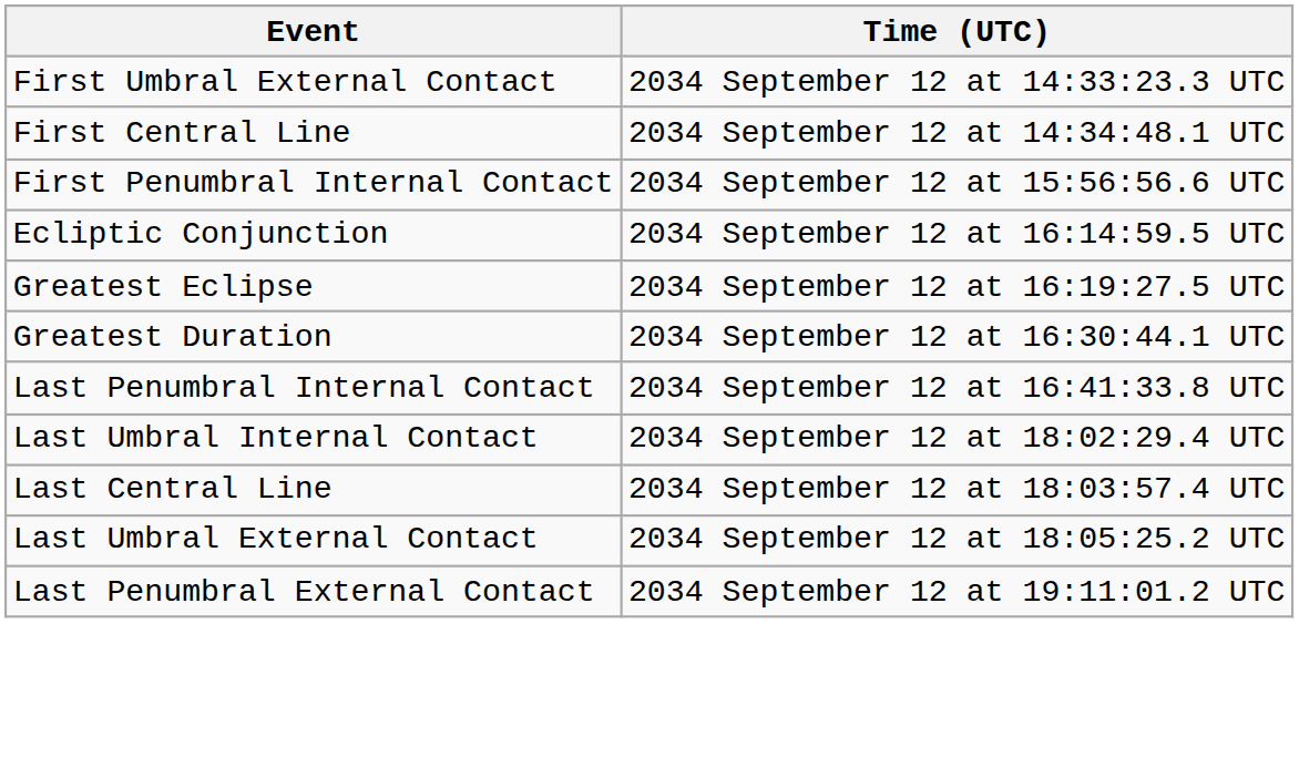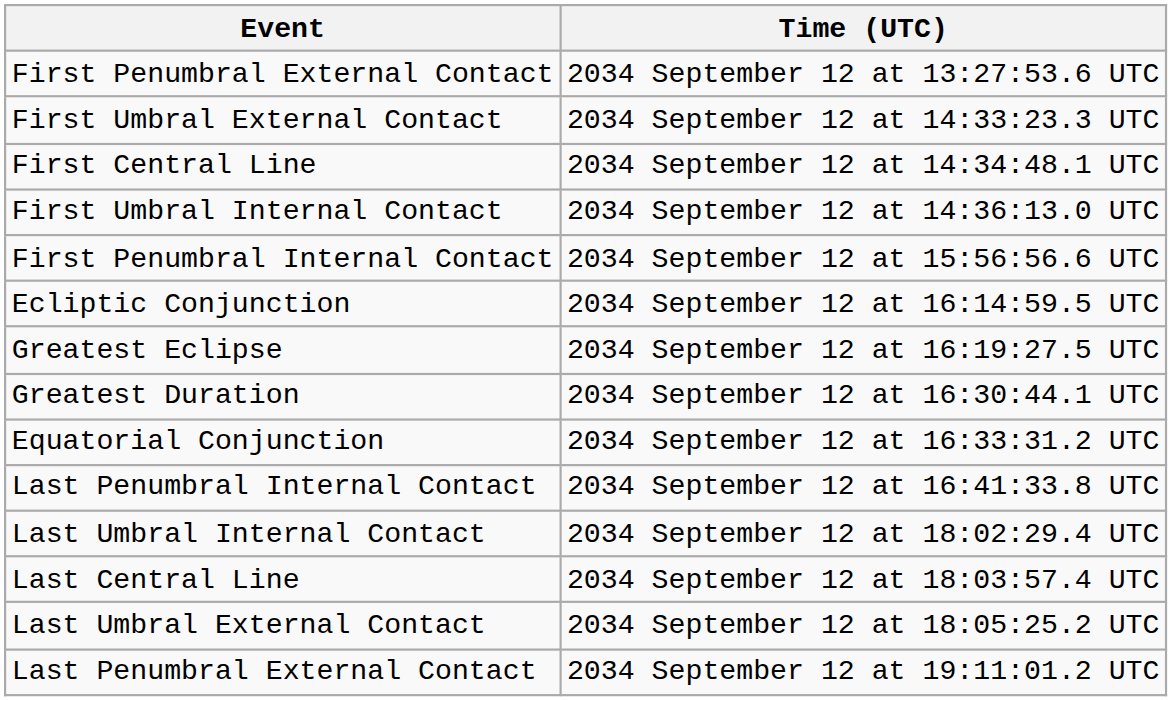+ row: First Penumbral External Contact | 2034 September 12 at 13:27:53.6 UTC
+ row: First Umbral Internal Contact | 2034 September 12 at 14:36:13.0 UTC
+ row: Equatorial Conjunction | 2034 September 12 at 16:33:31.2 UTC
